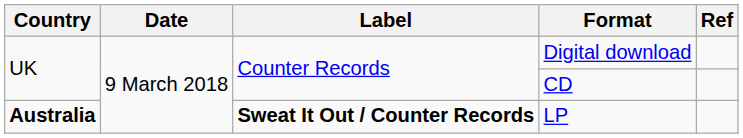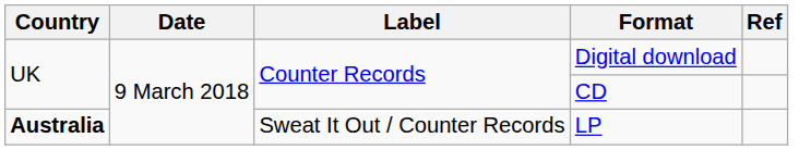LP | Label: bold -> normal
